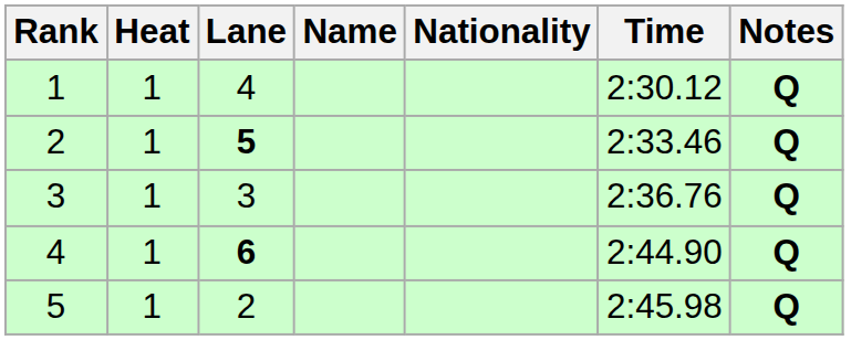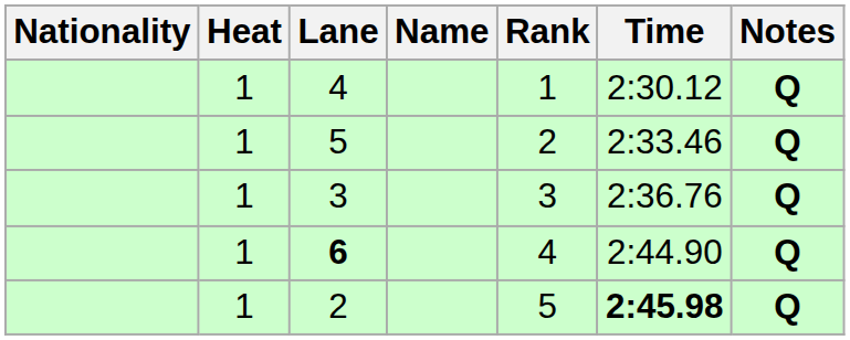columns swapped: Rank <-> Nationality
row 3 | Lane: bold -> normal
row 6 | Time: normal -> bold
